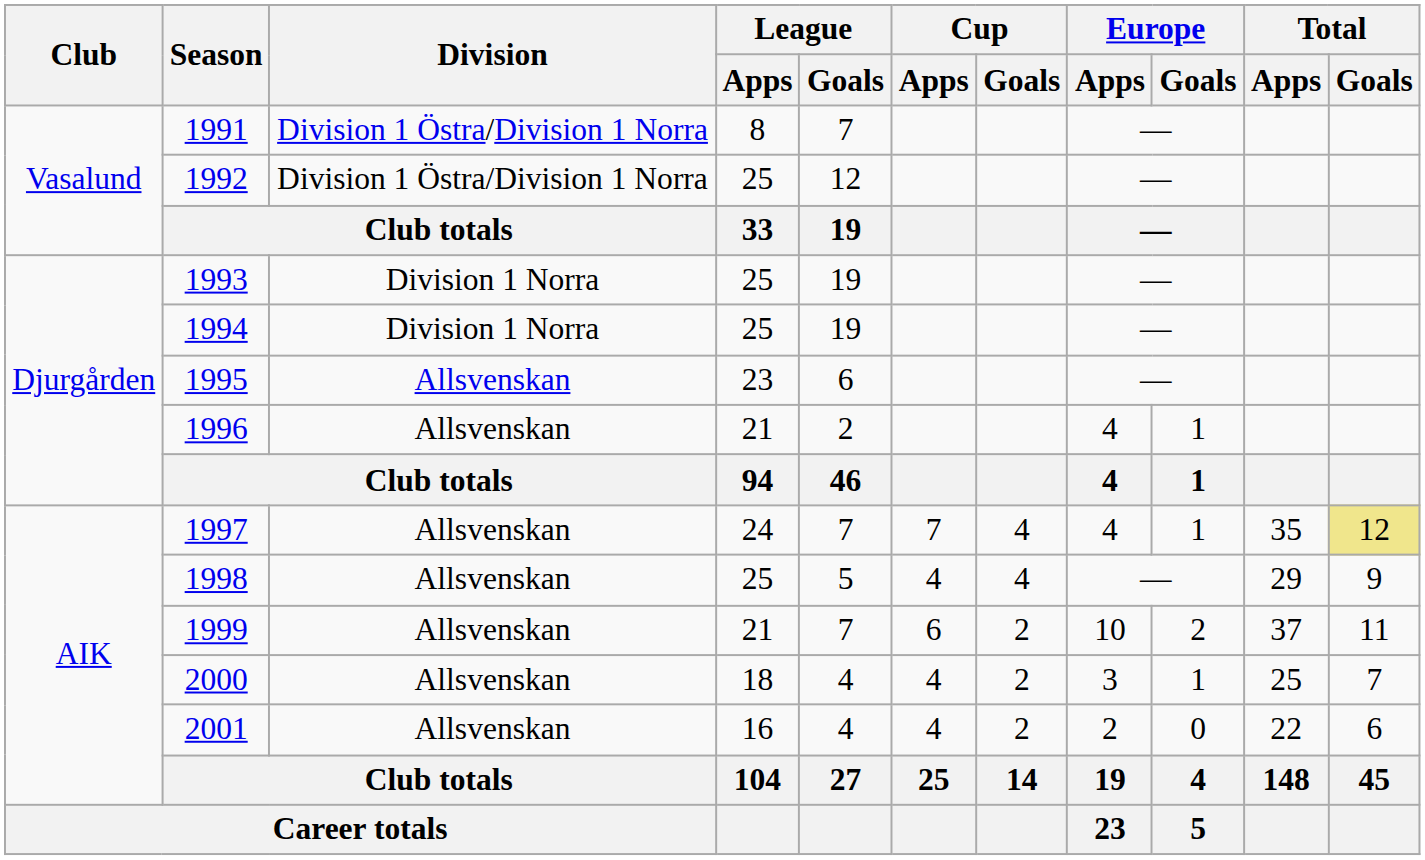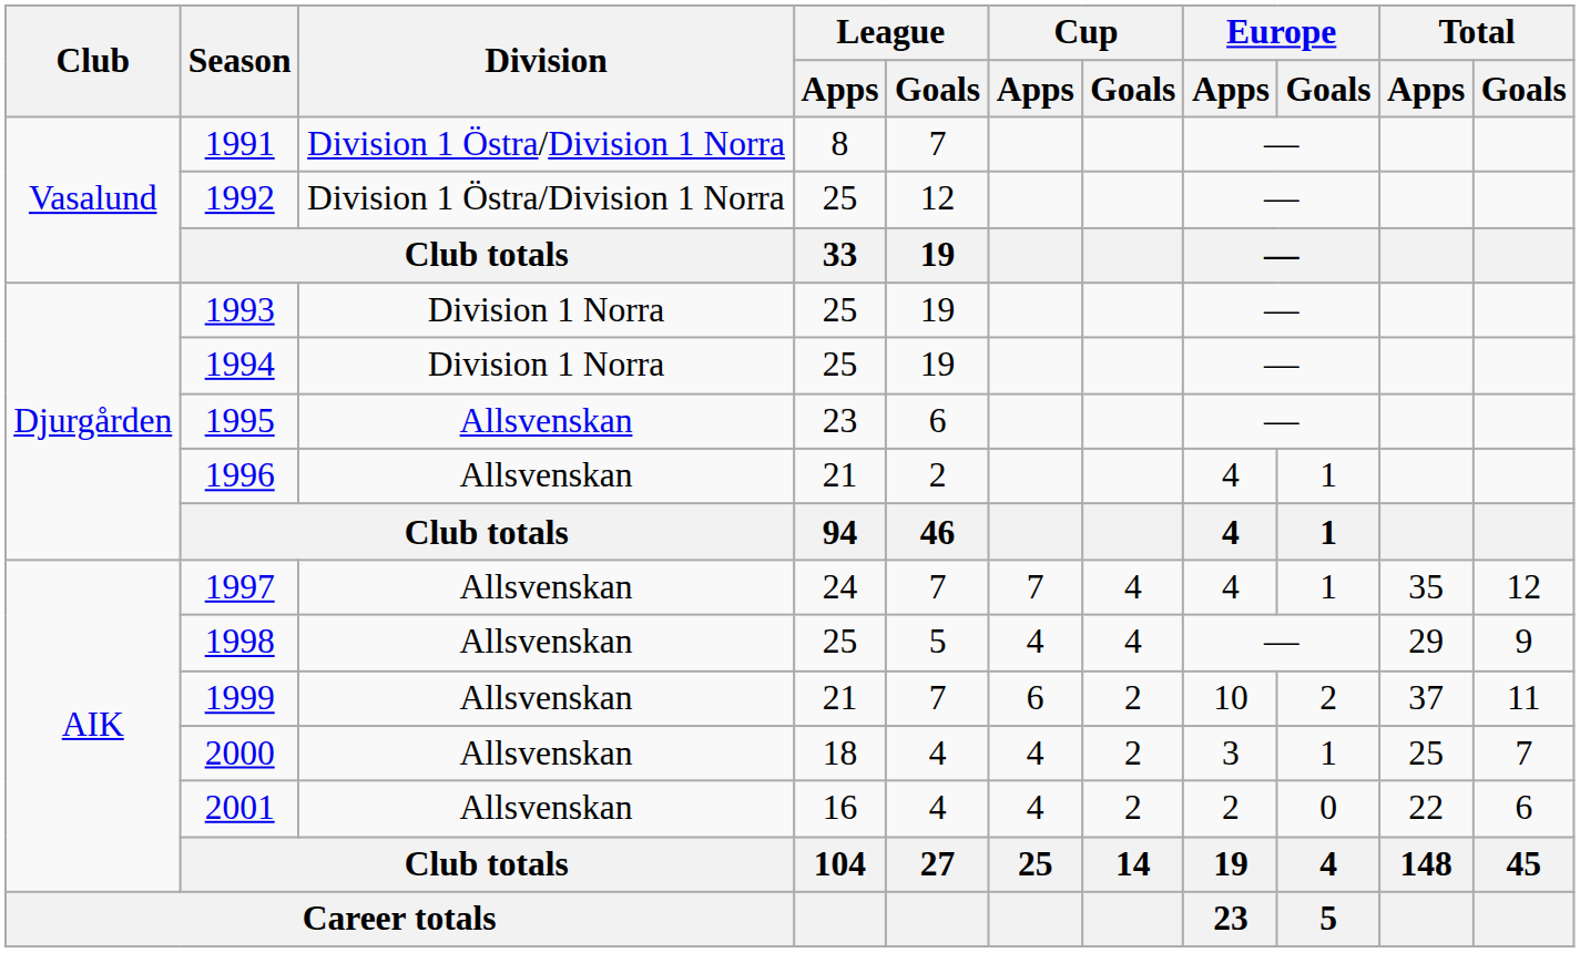1997 | Total / Goals: khaki background -> no background
